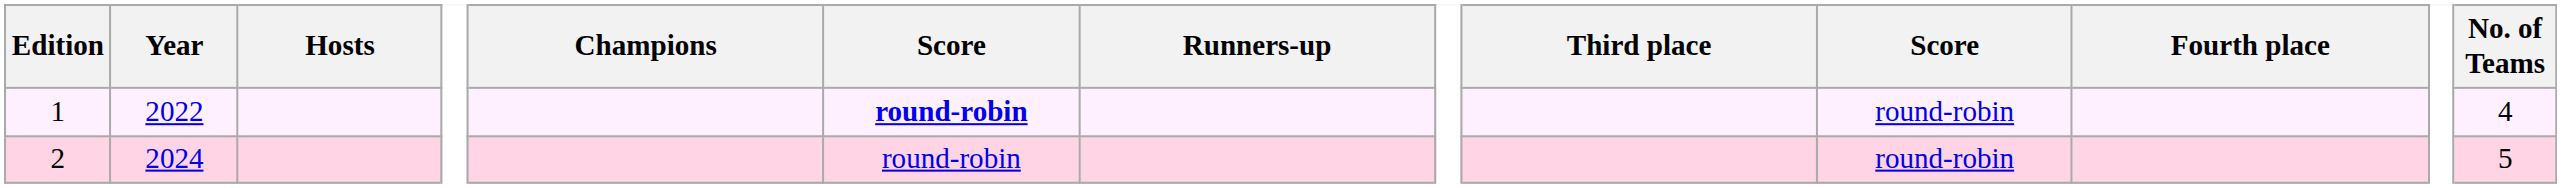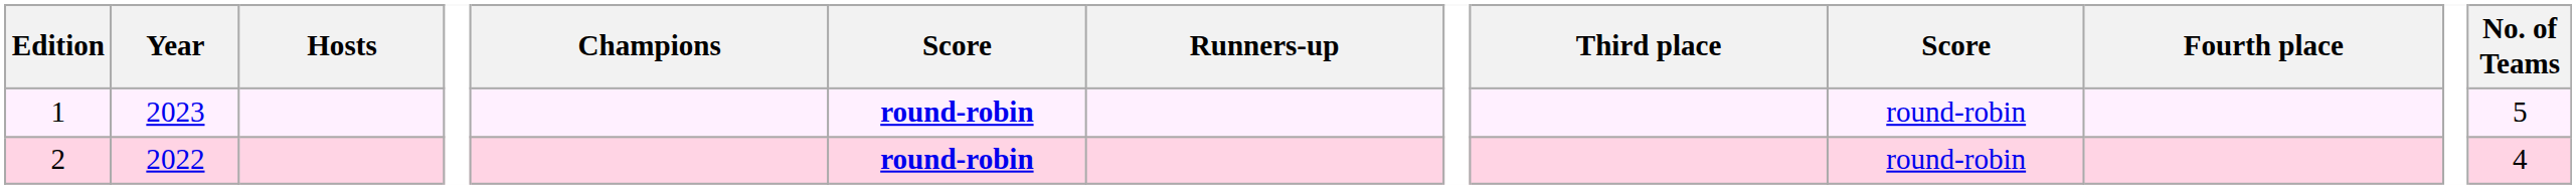1 | Year: 2022 -> 2023
1 | No. of Teams: 4 -> 5
2 | Year: 2024 -> 2022
2 | column 6: normal -> bold
2 | No. of Teams: 5 -> 4
